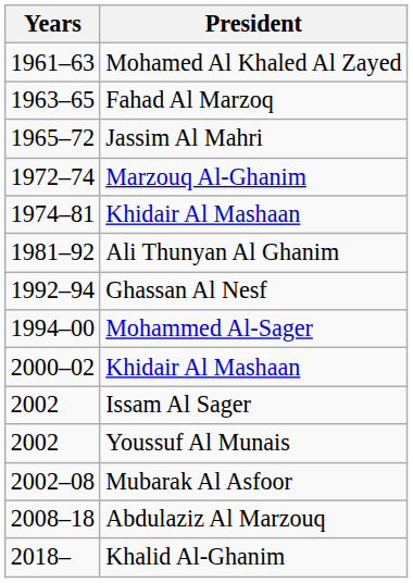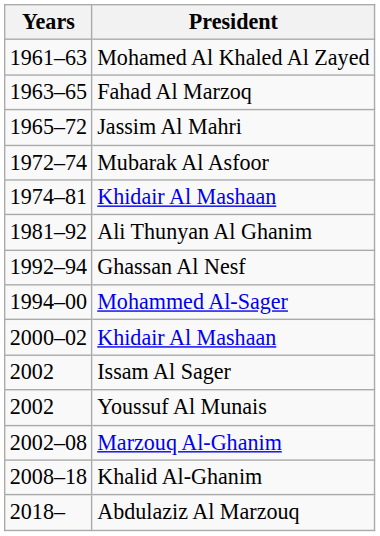row 5 | President: Marzouq Al-Ghanim -> Mubarak Al Asfoor
row 13 | President: Mubarak Al Asfoor -> Marzouq Al-Ghanim
row 14 | President: Abdulaziz Al Marzouq -> Khalid Al-Ghanim
row 15 | President: Khalid Al-Ghanim -> Abdulaziz Al Marzouq
